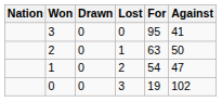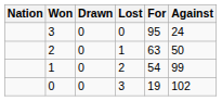row 2 | Against: 41 -> 24
row 4 | Against: 47 -> 99
